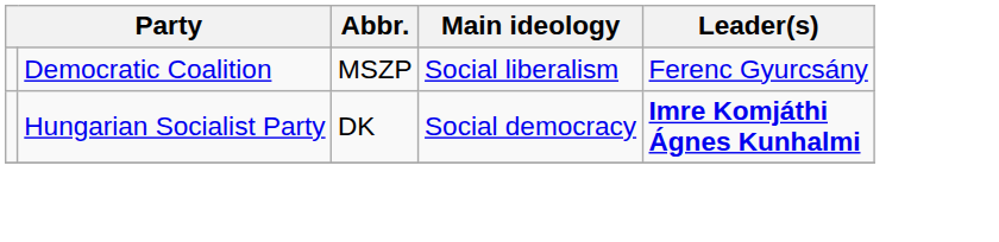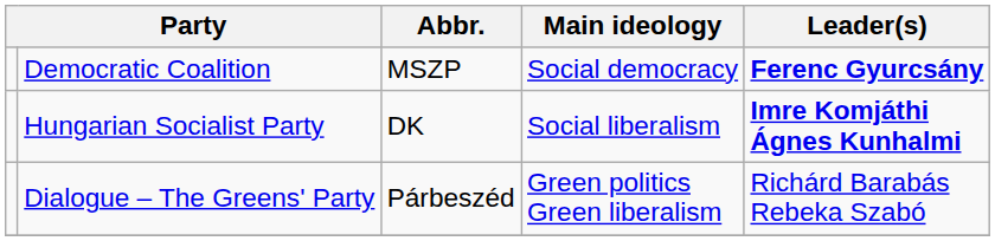Democratic Coalition | Main ideology: Social liberalism -> Social democracy
Democratic Coalition | Leader(s): normal -> bold
Hungarian Socialist Party | Main ideology: Social democracy -> Social liberalism
+ row: Dialogue – The Greens' Party | Párbeszéd | Green politics Green liberalism | Richárd Barabás Rebeka Szabó
